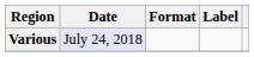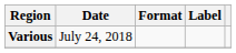Various | Date: lavender background -> no background
